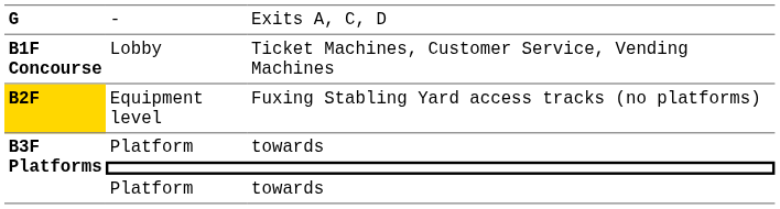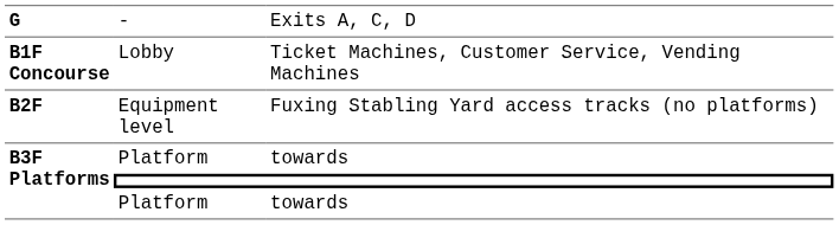Equipment level | column 1: gold background -> no background
